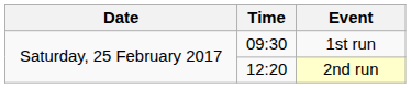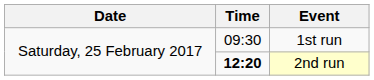2nd run | Time: normal -> bold
